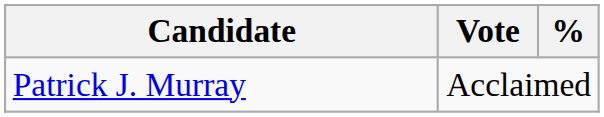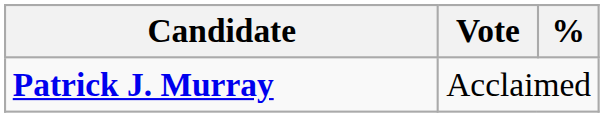Patrick J. Murray | Candidate: normal -> bold
